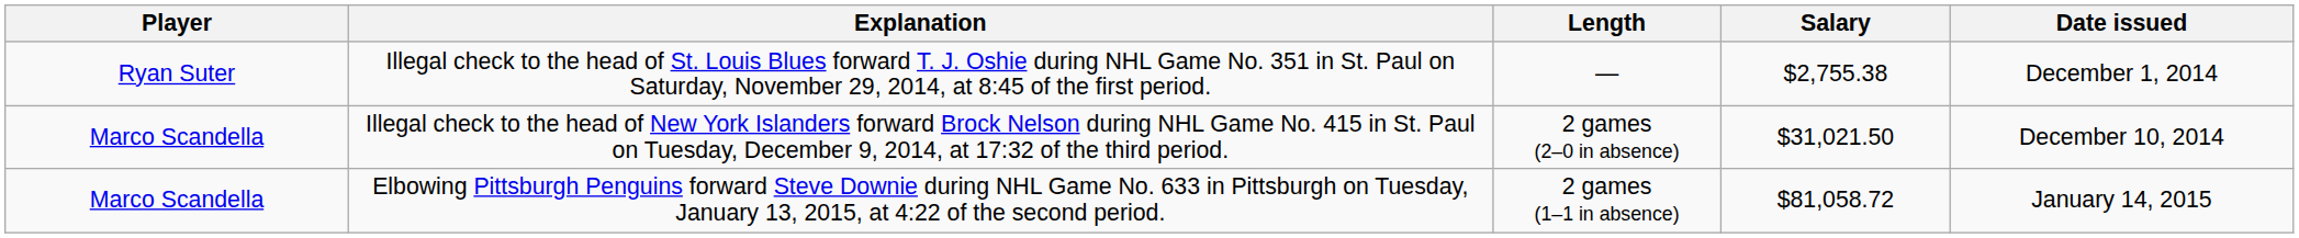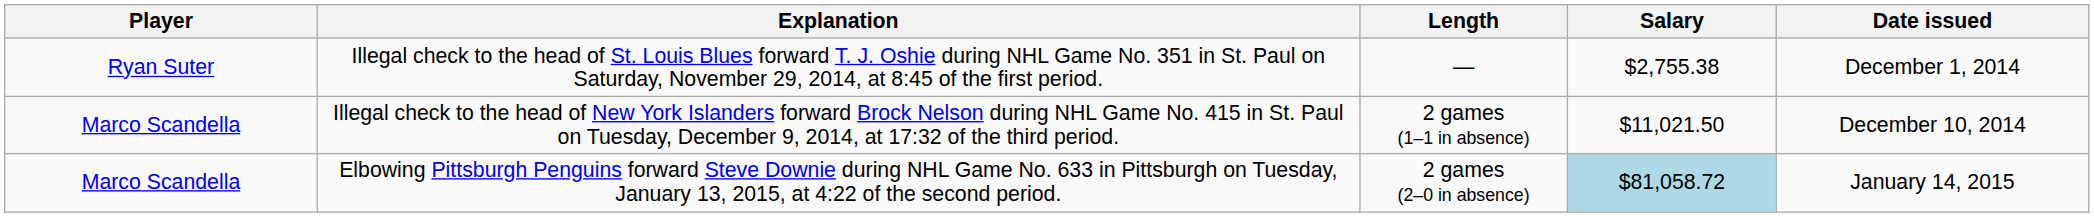row 3 | Length: 2 games (2–0 in absence) -> 2 games (1–1 in absence)
row 3 | Salary: $31,021.50 -> $11,021.50
row 4 | Length: 2 games (1–1 in absence) -> 2 games (2–0 in absence)
row 4 | Salary: no background -> lightblue background
